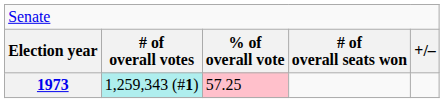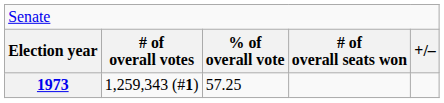1973 | column 2: paleturquoise background -> no background
1973 | column 3: pink background -> no background
